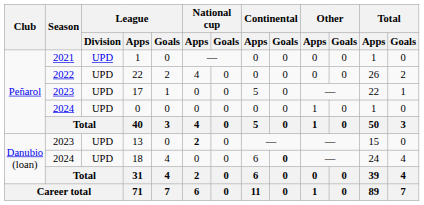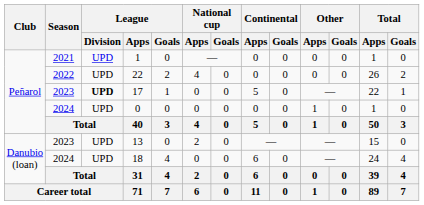17 | League / Division: normal -> bold
13 | National cup / Apps: bold -> normal
18 | Continental / Goals: bold -> normal
